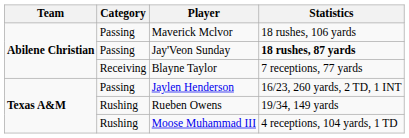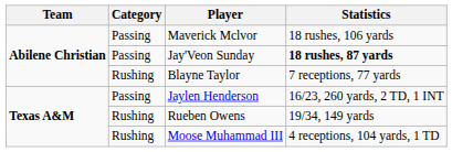Blayne Taylor | Category: Receiving -> Rushing
